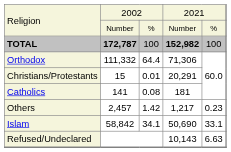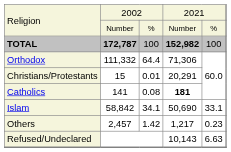Catholics | column 4: normal -> bold
rows swapped: Islam <-> Others
